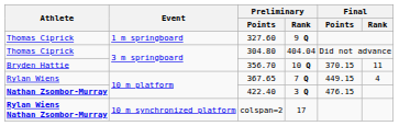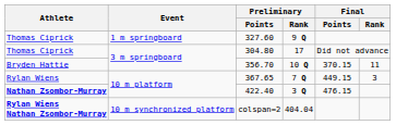304.80 | Preliminary / Rank: 404.04 -> 17
367.65 | Final / Rank: 4 -> 3
colspan=2 | Preliminary / Rank: 17 -> 404.04
